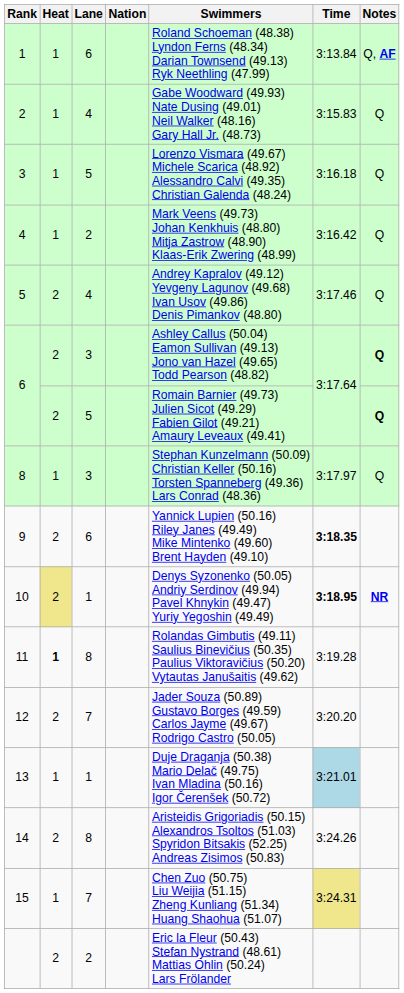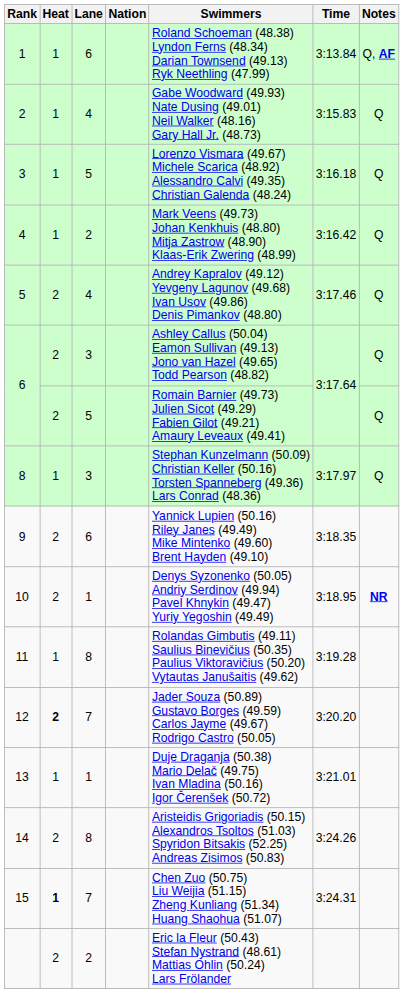6 / 3 | Notes: bold -> normal
6 / 5 | Notes: bold -> normal
9 | Time: bold -> normal
10 | Heat: khaki background -> no background
10 | Time: bold -> normal
11 | Heat: bold -> normal
12 | Heat: normal -> bold
13 | Time: lightblue background -> no background
15 | Heat: normal -> bold
15 | Time: khaki background -> no background
